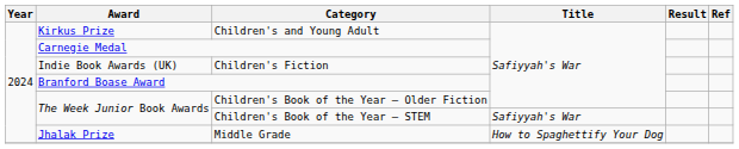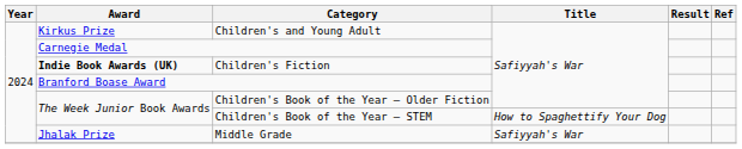Children's Fiction | Award: normal -> bold
Children's Book of the Year – STEM | Title: Safiyyah's War -> How to Spaghettify Your Dog
Middle Grade | Title: How to Spaghettify Your Dog -> Safiyyah's War
